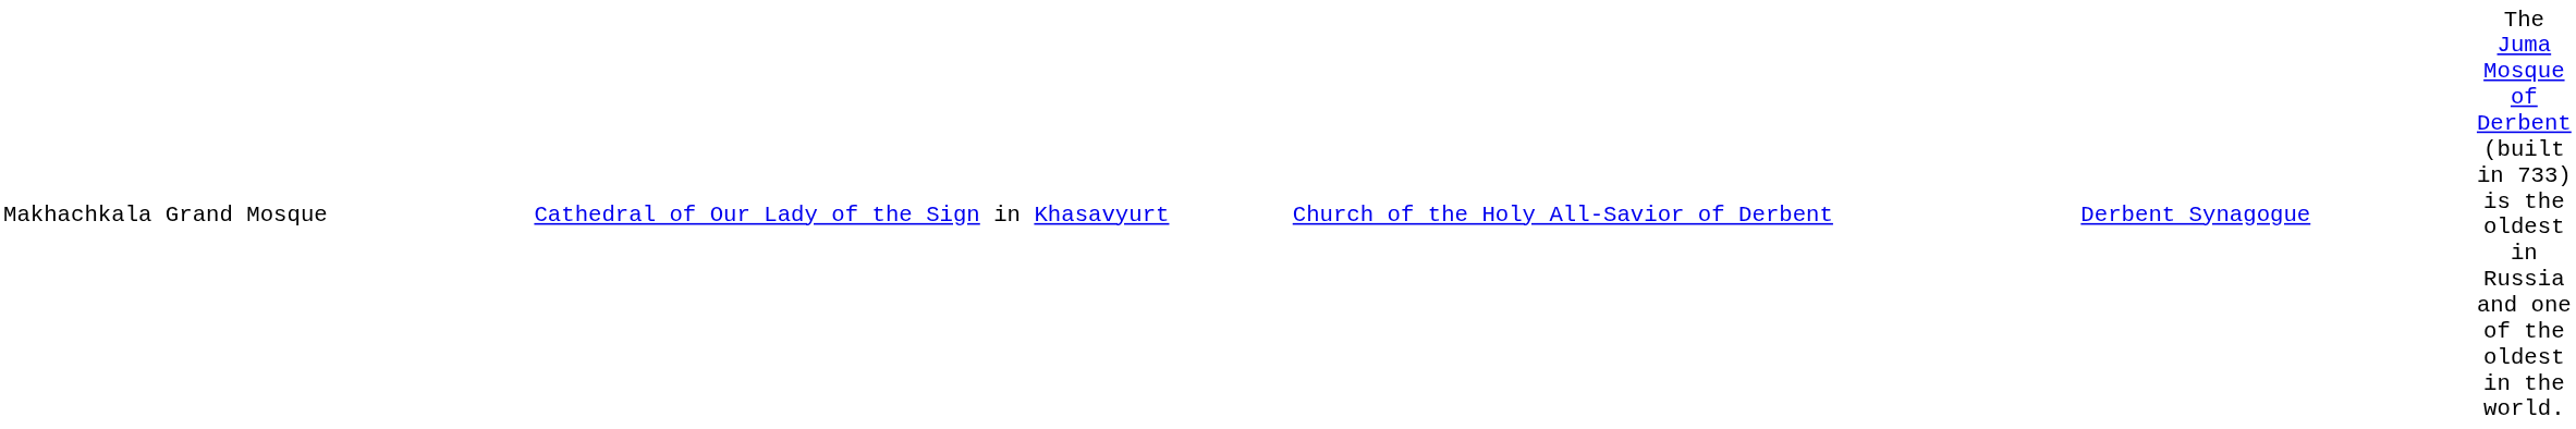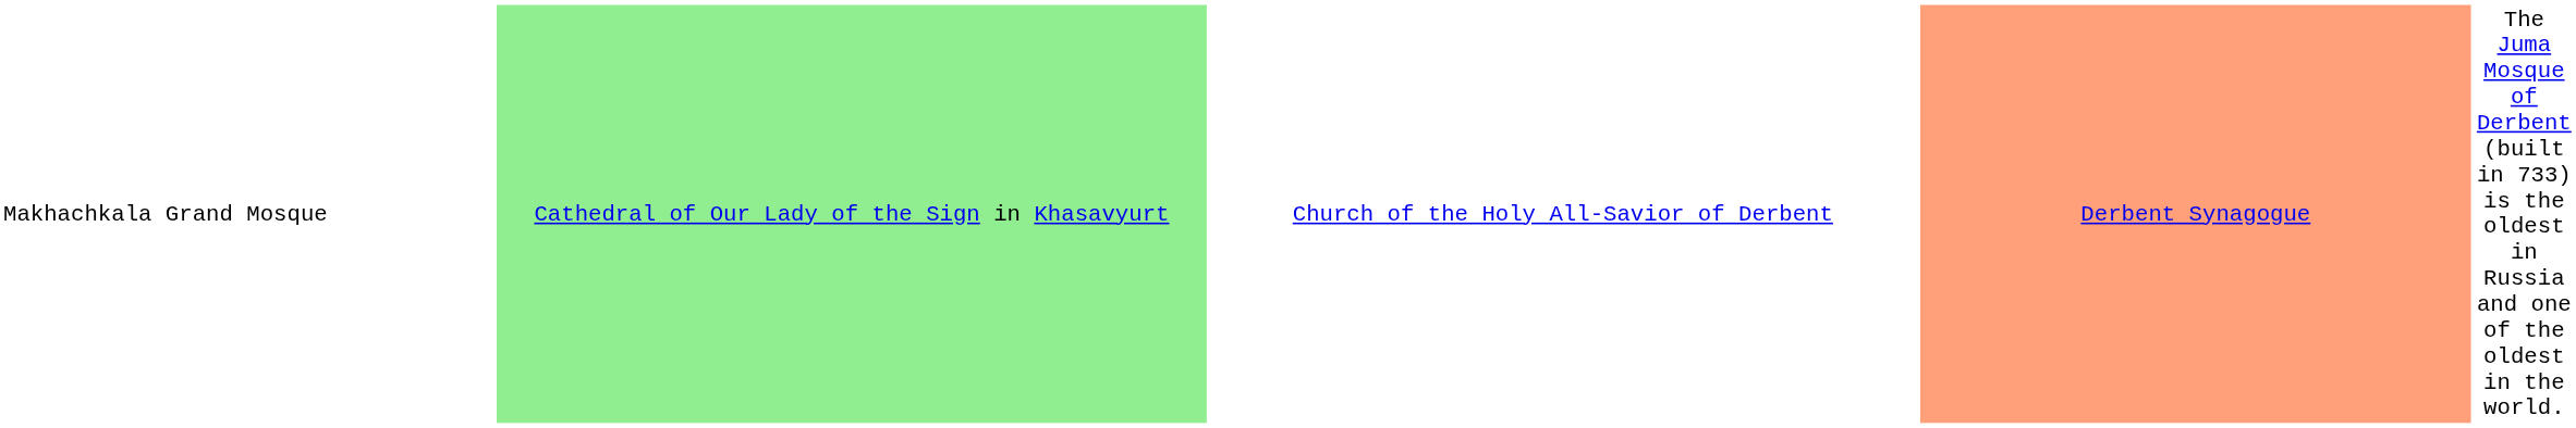row 1 | column 2: no background -> lightgreen background
row 1 | column 4: no background -> lightsalmon background
